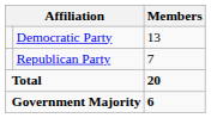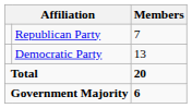rows swapped: Democratic Party <-> Republican Party
